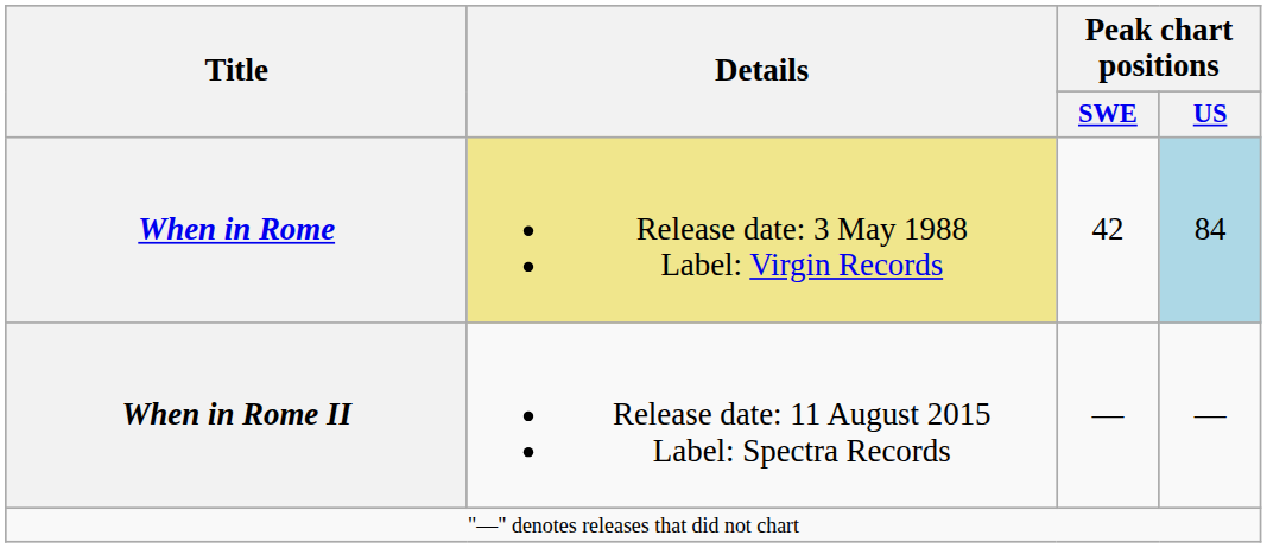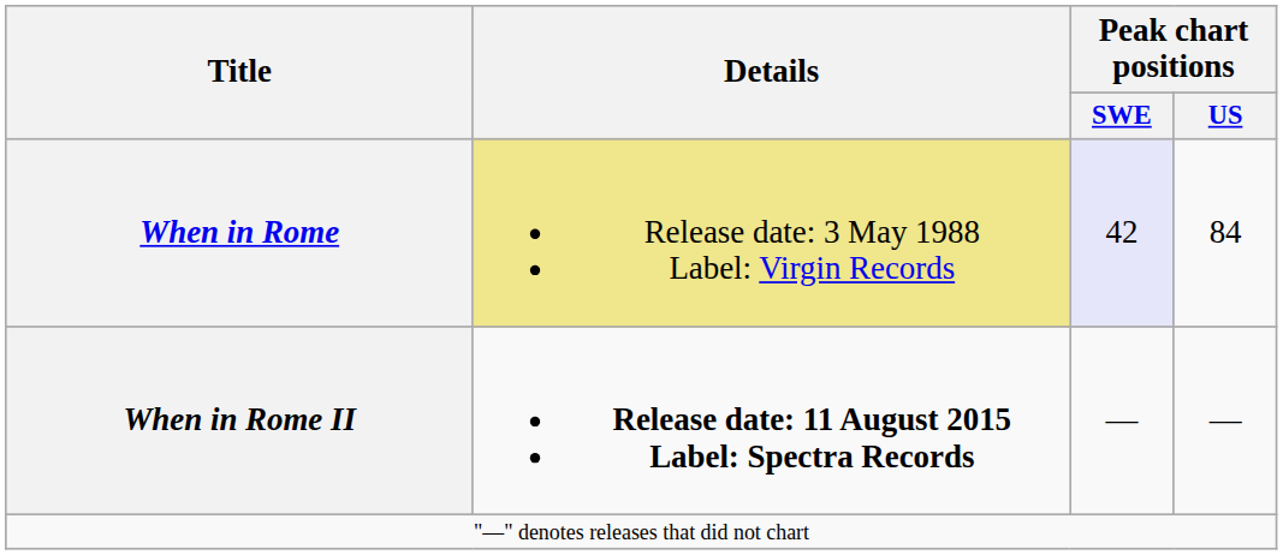When in Rome | Peak chart positions / SWE: no background -> lavender background
When in Rome | Peak chart positions / US: lightblue background -> no background
When in Rome II | Details: normal -> bold
